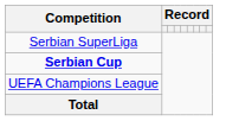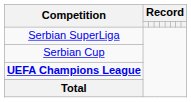Serbian Cup | Competition: bold -> normal
UEFA Champions League | Competition: normal -> bold
